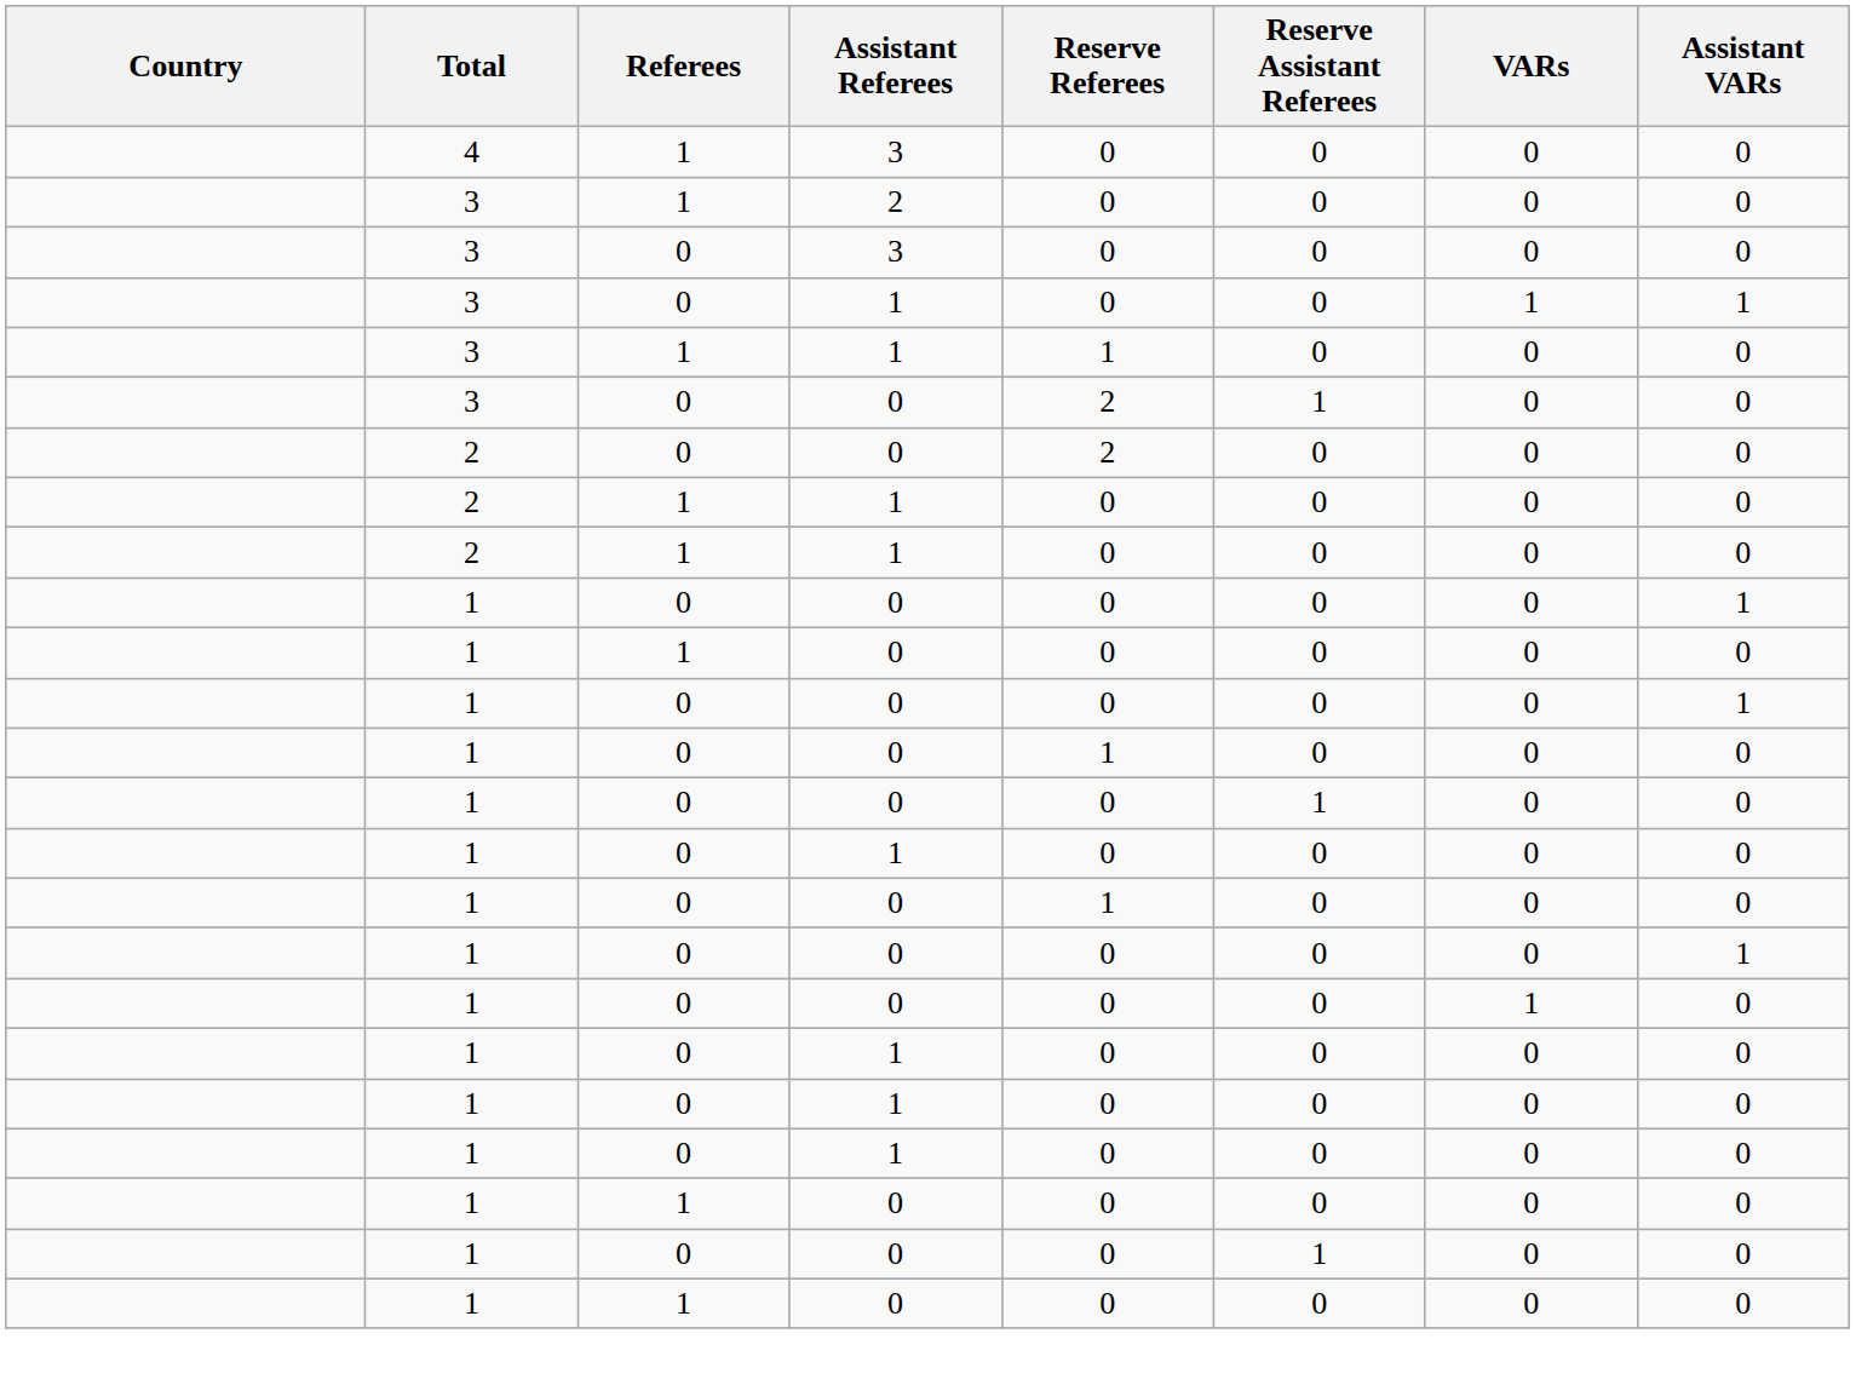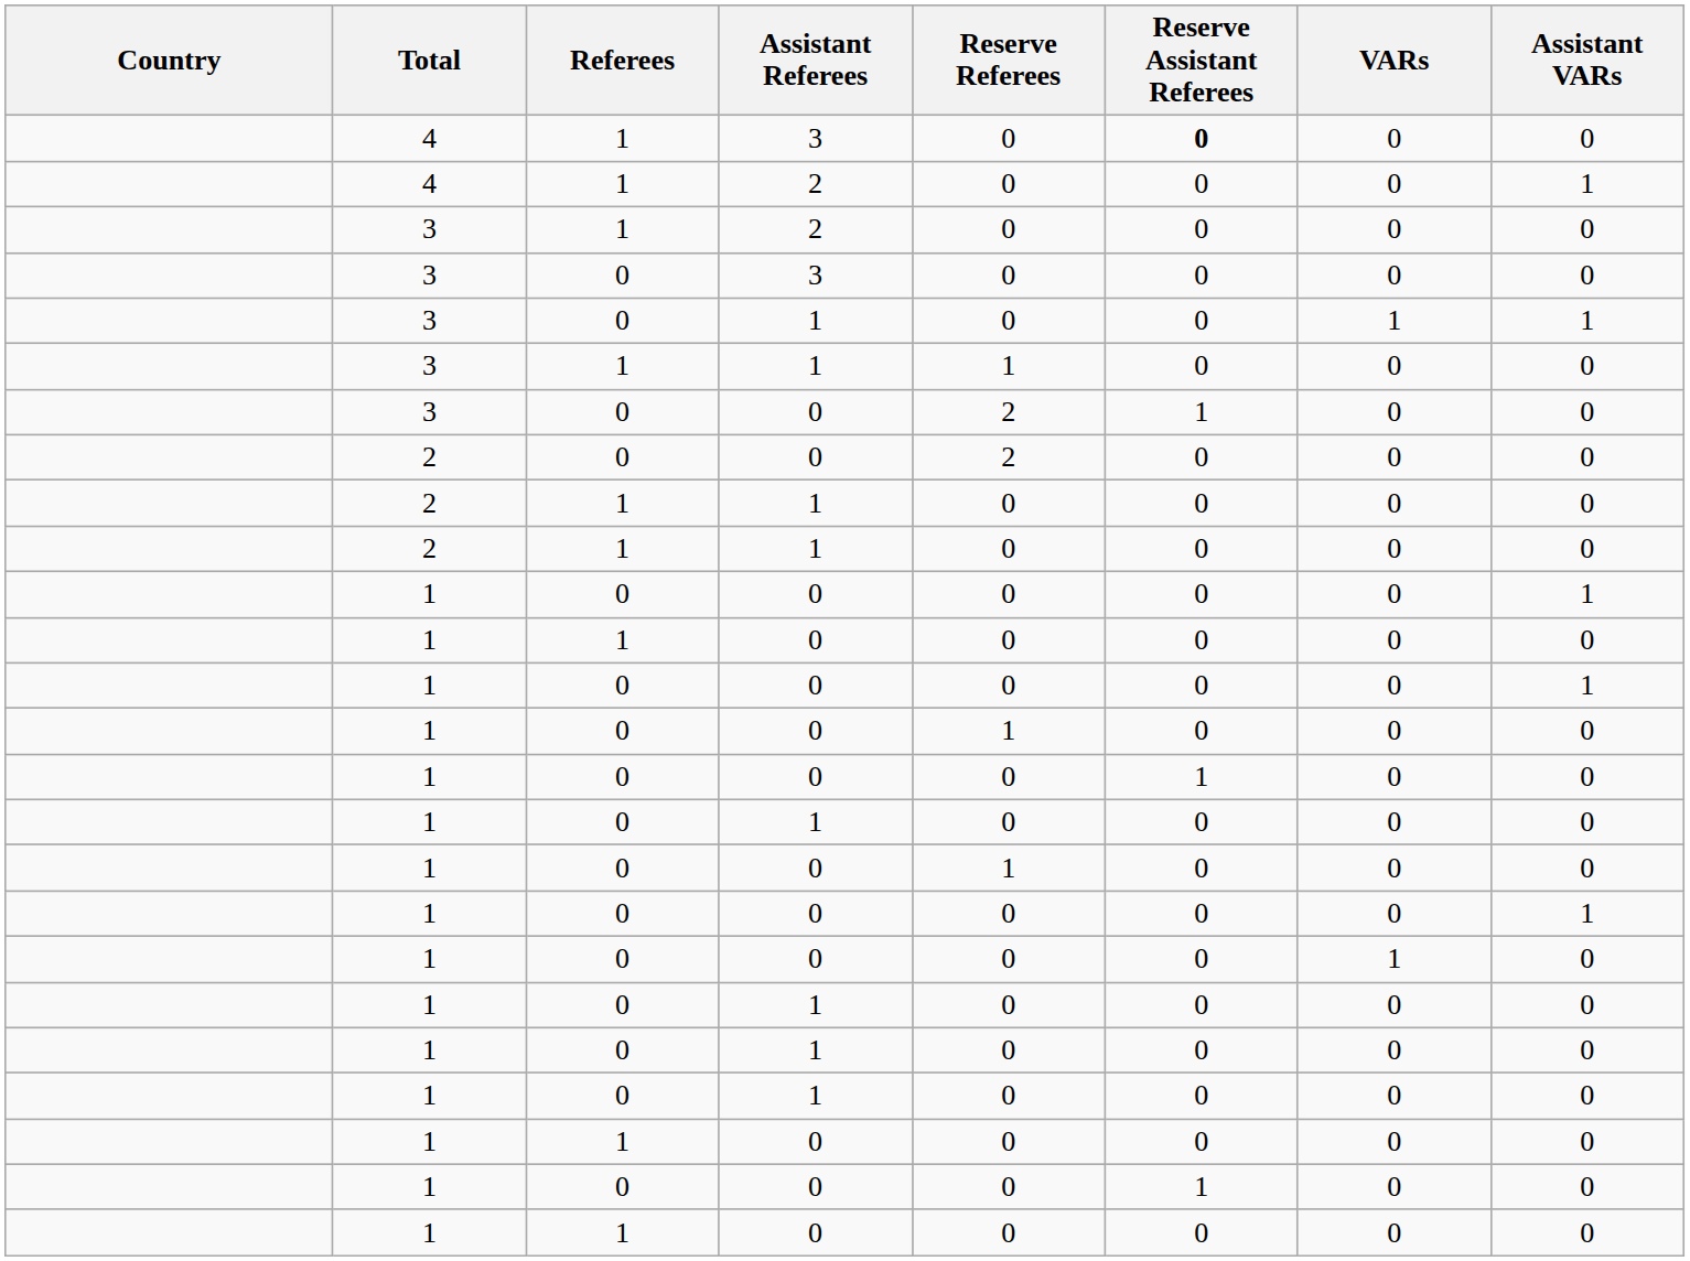4 / 3 | Reserve Assistant Referees: normal -> bold
+ row: 4 | 1 | 2 | 0 | 0 | 0 | 1
